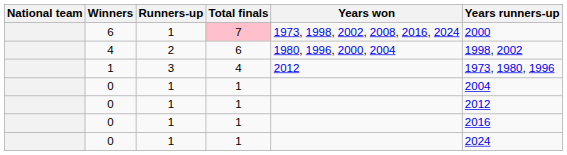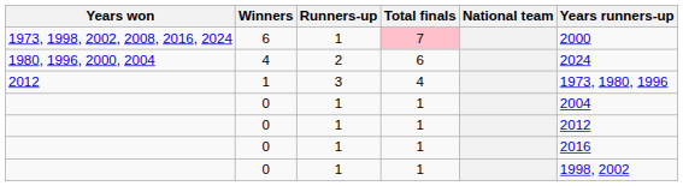columns swapped: National team <-> Years won
row 3 | Years runners-up: 1998, 2002 -> 2024
row 8 | Years runners-up: 2024 -> 1998, 2002
